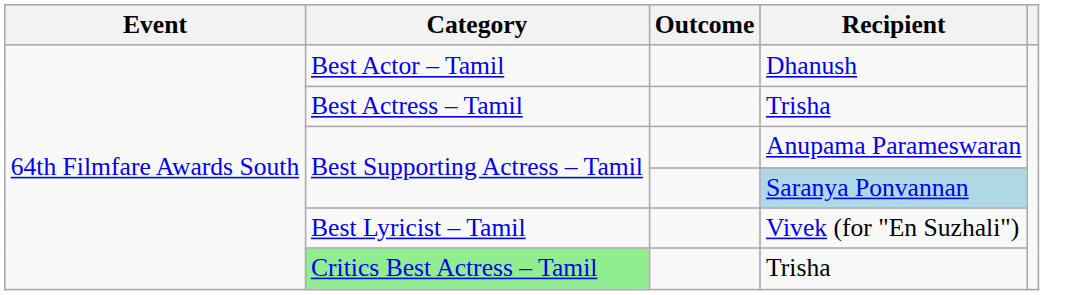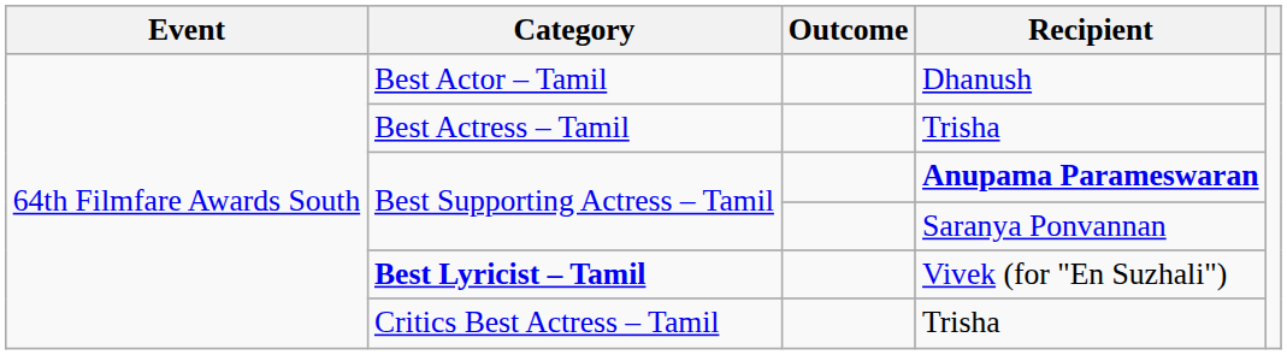Best Supporting Actress – Tamil / Anupama Parameswaran | Recipient: normal -> bold
Best Supporting Actress – Tamil / Saranya Ponvannan | Recipient: lightblue background -> no background
Best Lyricist – Tamil | Category: normal -> bold
Critics Best Actress – Tamil | Category: lightgreen background -> no background
